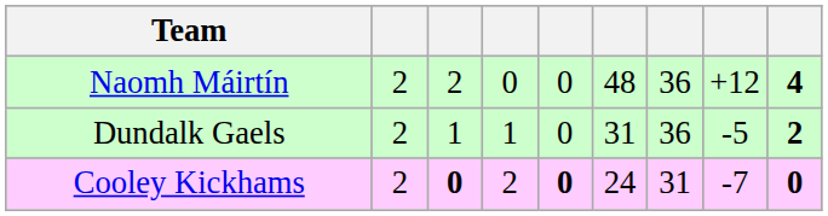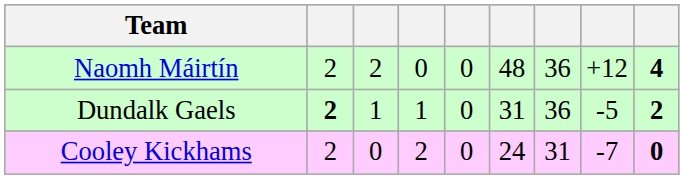Dundalk Gaels | column 2: normal -> bold
Cooley Kickhams | column 3: bold -> normal
Cooley Kickhams | column 5: bold -> normal
